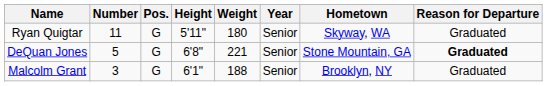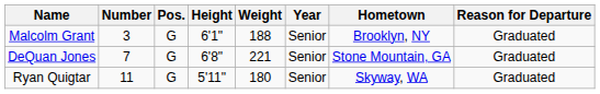rows swapped: Malcolm Grant <-> Ryan Quigtar
DeQuan Jones | Number: 5 -> 7
DeQuan Jones | Reason for Departure: bold -> normal
